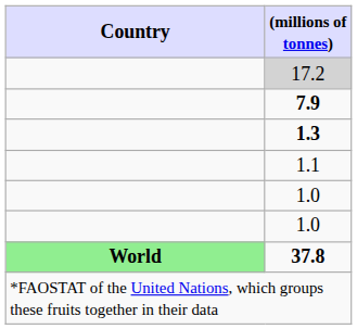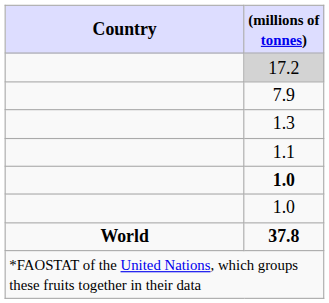row 3 | (millions of tonnes): bold -> normal
row 4 | (millions of tonnes): bold -> normal
row 6 | (millions of tonnes): normal -> bold
row 8 | Country: lightgreen background -> no background
